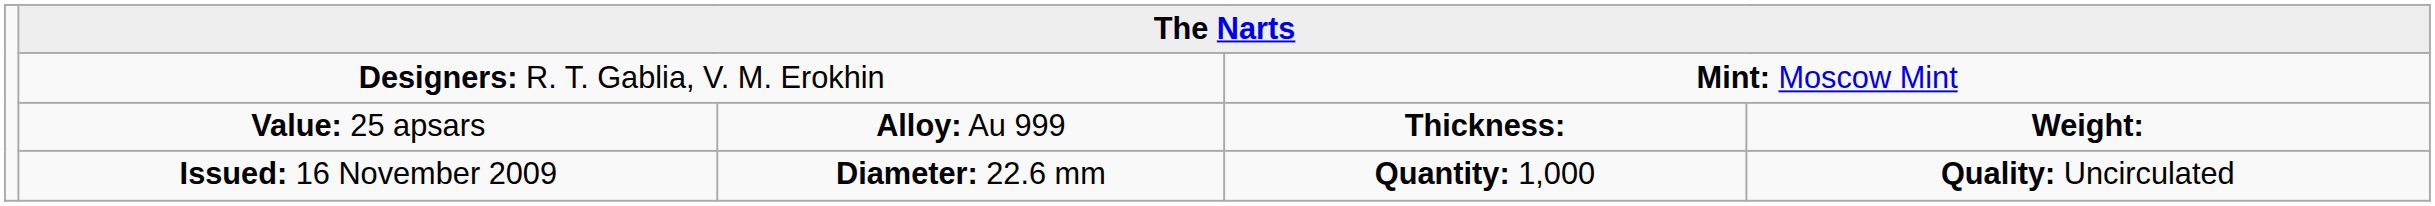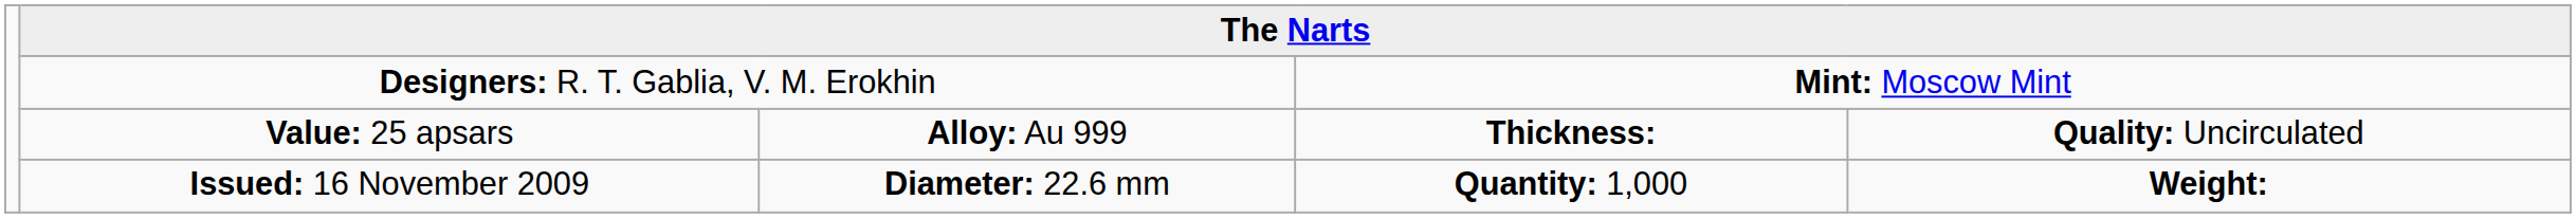Value: 25 apsars | column 5: Weight: -> Quality: Uncirculated
Issued: 16 November 2009 | column 5: Quality: Uncirculated -> Weight:
